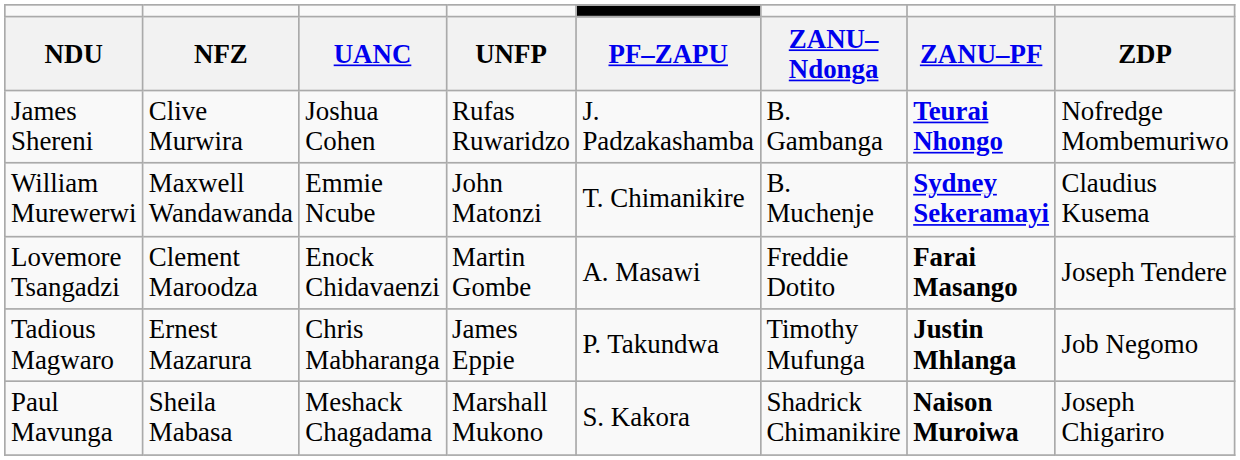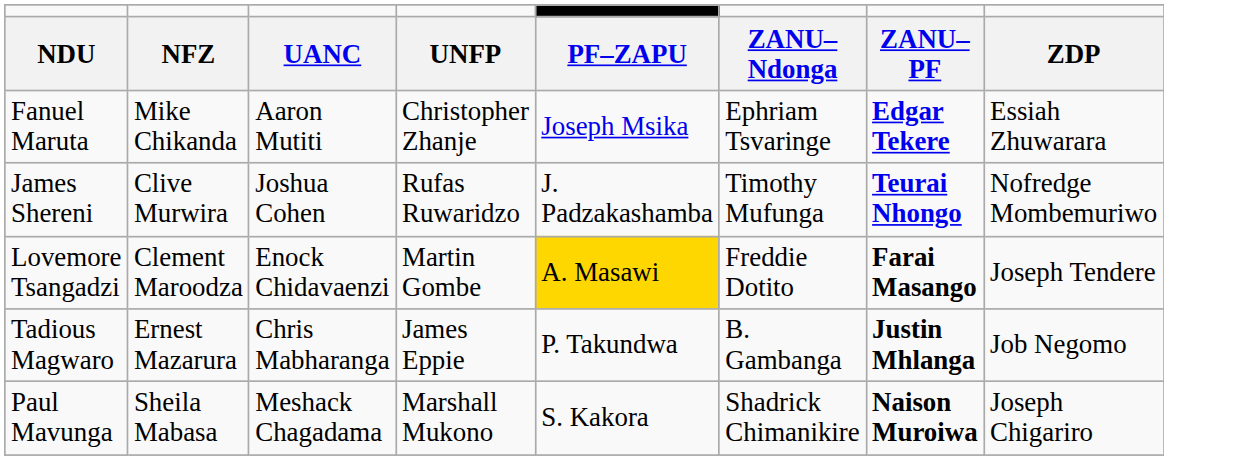+ row: Fanuel Maruta | Mike Chikanda | Aaron Mutiti | Christopher Zhanje | Joseph Msika | Ephriam Tsvaringe | Edgar Tekere | Essiah Zhuwarara
James Shereni | column 6: B. Gambanga -> Timothy Mufunga
- row: William Murewerwi | Maxwell Wandawanda | Emmie Ncube | John Matonzi | T. Chimanikire | B. Muchenje | Sydney Sekeramayi | Claudius Kusema
Lovemore Tsangadzi | column 5: no background -> gold background
Tadious Magwaro | column 6: Timothy Mufunga -> B. Gambanga
